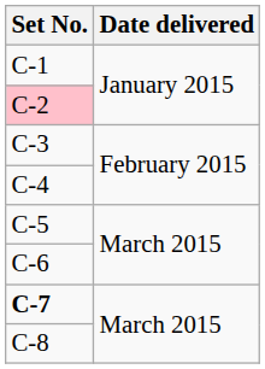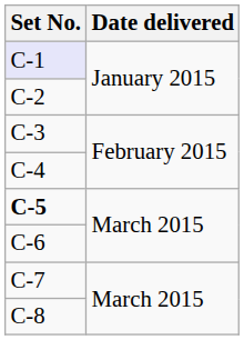C-1 | Set No.: no background -> lavender background
C-2 | Set No.: pink background -> no background
C-5 | Set No.: normal -> bold
C-7 | Set No.: bold -> normal
